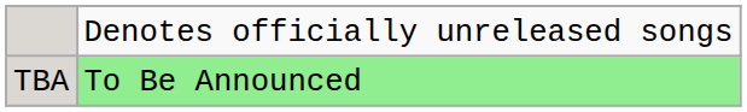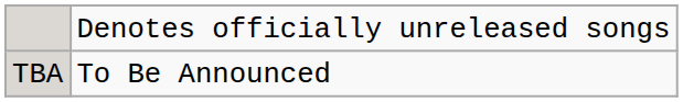TBA | column 2: lightgreen background -> no background
